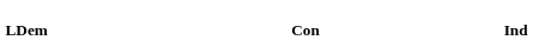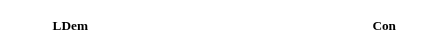- column: 2 | Ind
